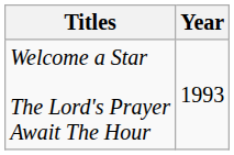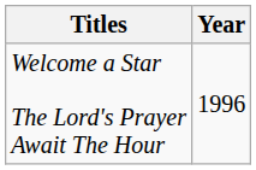Welcome a Star The Lord's Prayer Await The Hour | Year: 1993 -> 1996
